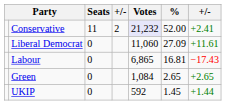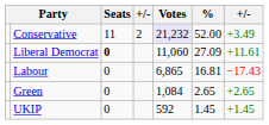Conservative | column 7: +2.41 -> +3.49
Liberal Democrat | Seats: normal -> bold
UKIP | column 7: +1.44 -> +1.45
